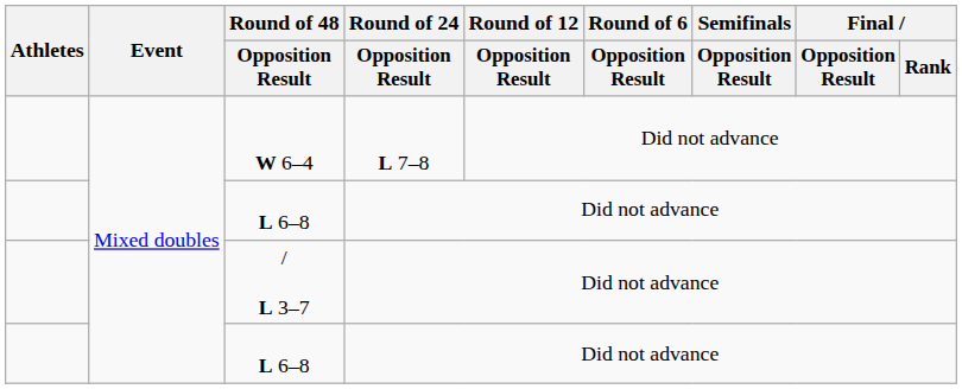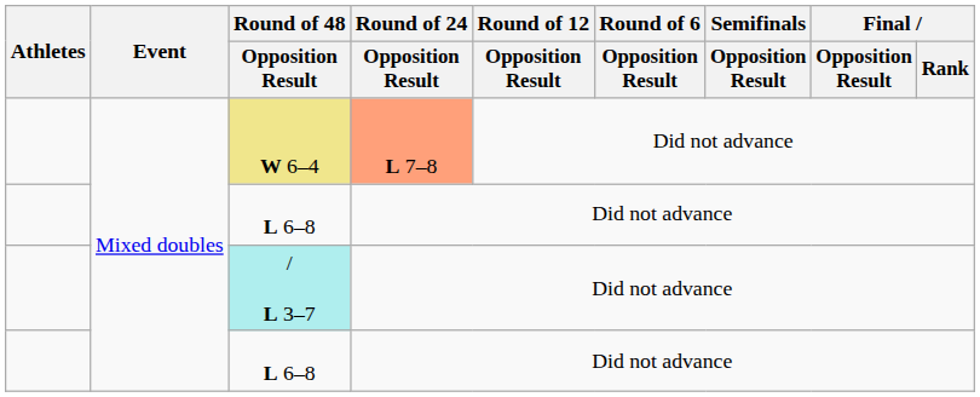W 6–4 | Round of 48 / Opposition Result: no background -> khaki background
W 6–4 | Round of 24 / Opposition Result: no background -> lightsalmon background
/ L 3–7 | Round of 48 / Opposition Result: no background -> paleturquoise background
